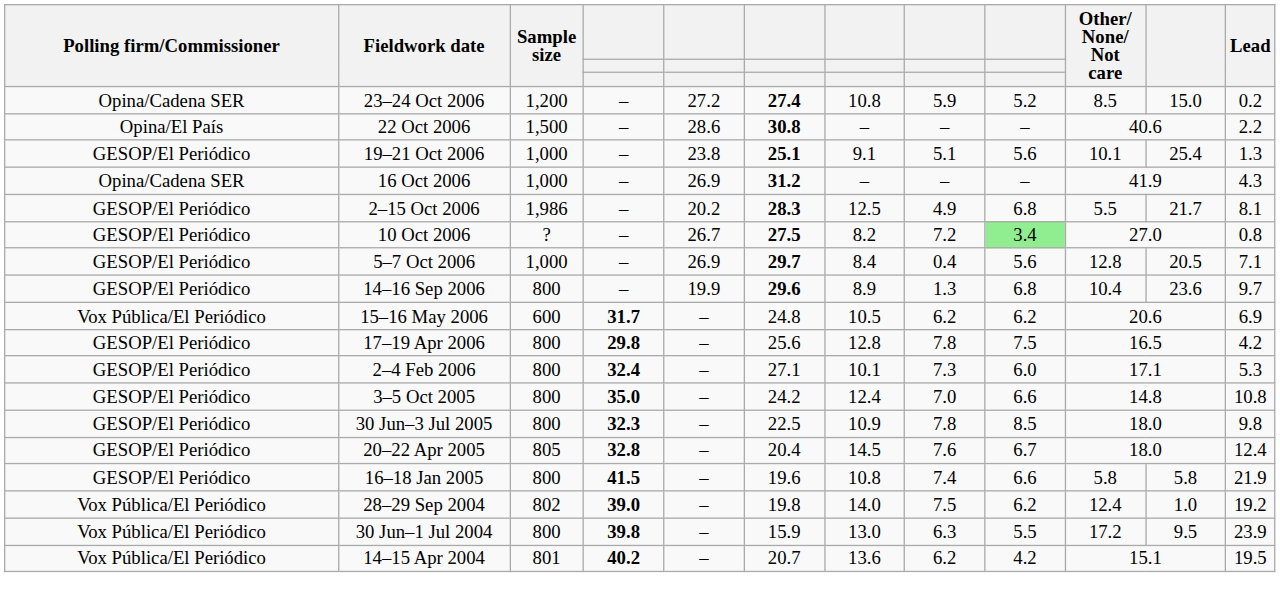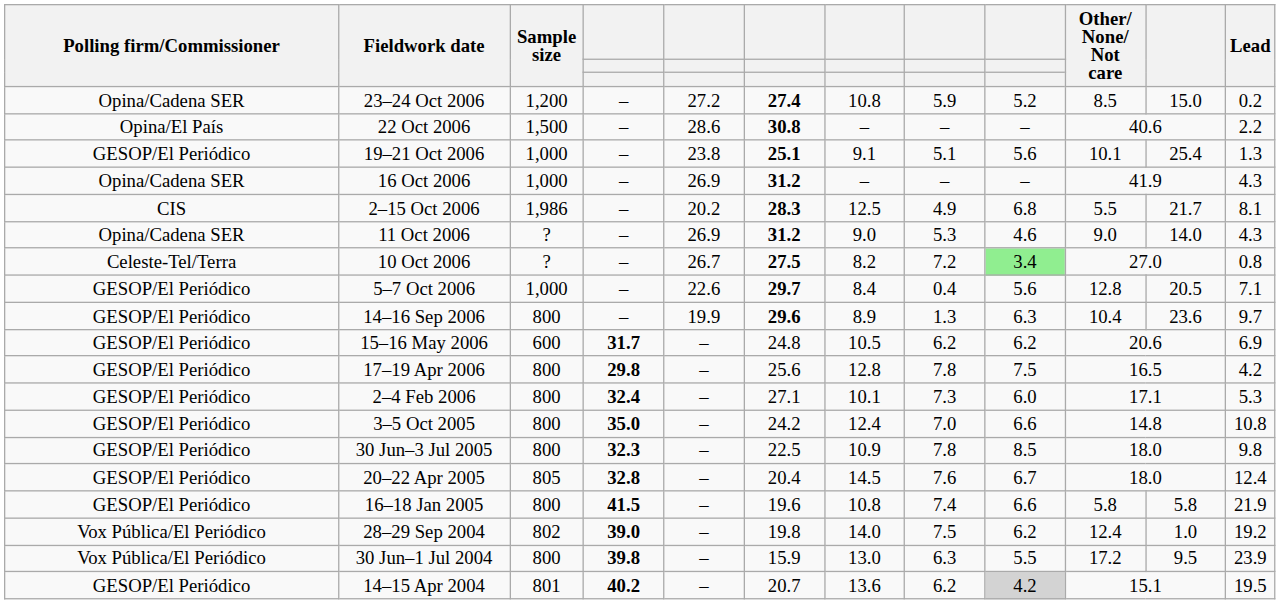2–15 Oct 2006 | Polling firm/Commissioner: GESOP/El Periódico -> CIS
+ row: Opina/Cadena SER | 11 Oct 2006 | ? | – | 26.9 | 31.2 | 9.0 | 5.3 | 4.6 | 9.0 | 14.0 | 4.3
10 Oct 2006 | Polling firm/Commissioner: GESOP/El Periódico -> Celeste-Tel/Terra
5–7 Oct 2006 | column 5: 26.9 -> 22.6
14–16 Sep 2006 | column 9: 6.8 -> 6.3
15–16 May 2006 | Polling firm/Commissioner: Vox Pública/El Periódico -> GESOP/El Periódico
14–15 Apr 2004 | Polling firm/Commissioner: Vox Pública/El Periódico -> GESOP/El Periódico
14–15 Apr 2004 | column 9: no background -> lightgrey background
